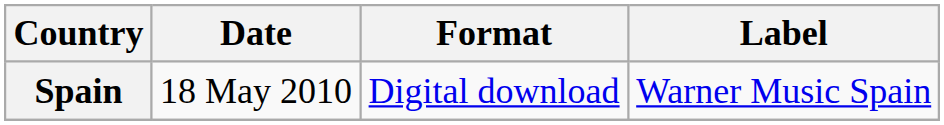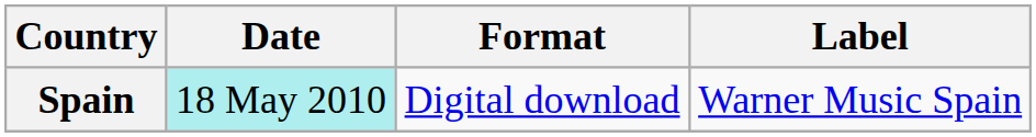Spain | Date: no background -> paleturquoise background
